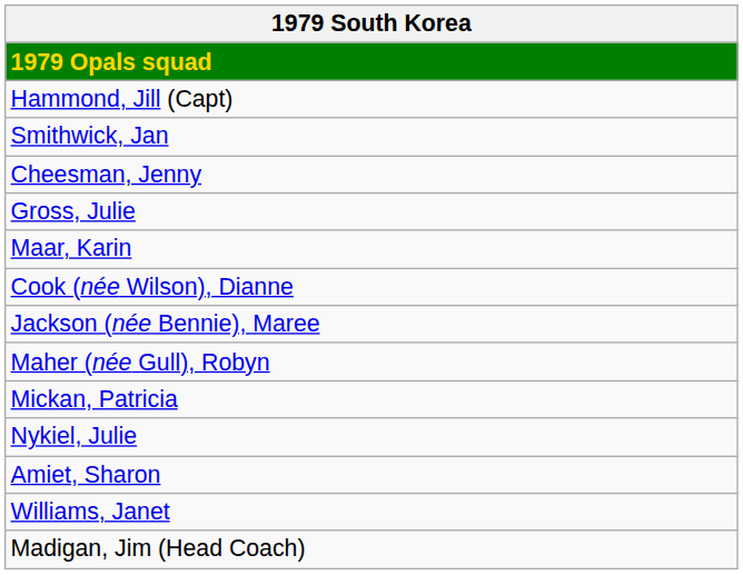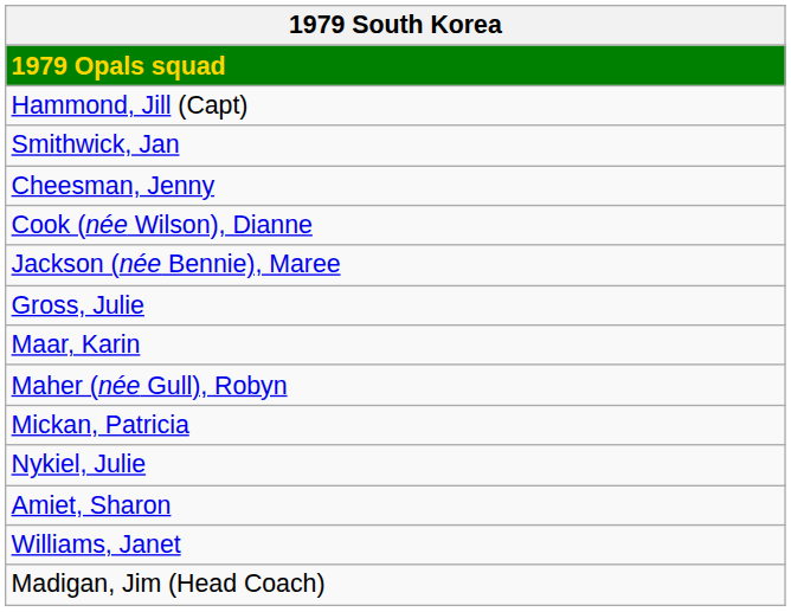row 6 | column 1: Gross, Julie -> Cook (née Wilson), Dianne
row 7 | column 1: Maar, Karin -> Jackson (née Bennie), Maree
row 8 | column 1: Cook (née Wilson), Dianne -> Gross, Julie
row 9 | column 1: Jackson (née Bennie), Maree -> Maar, Karin
